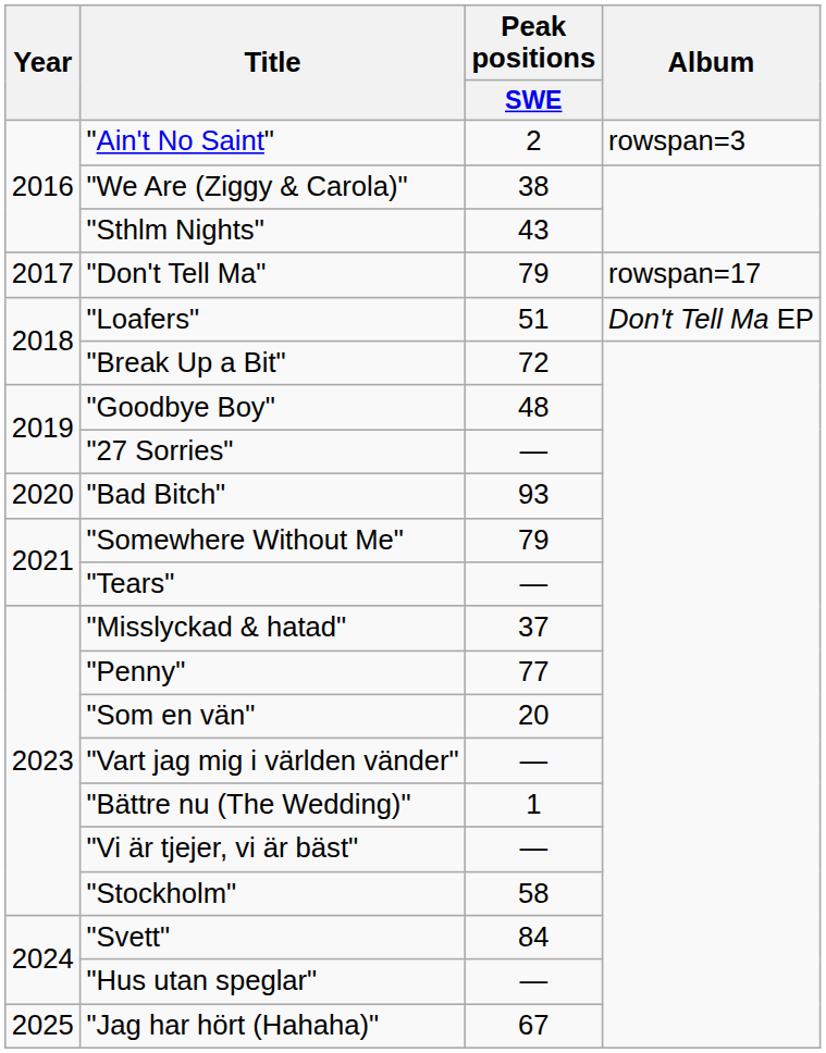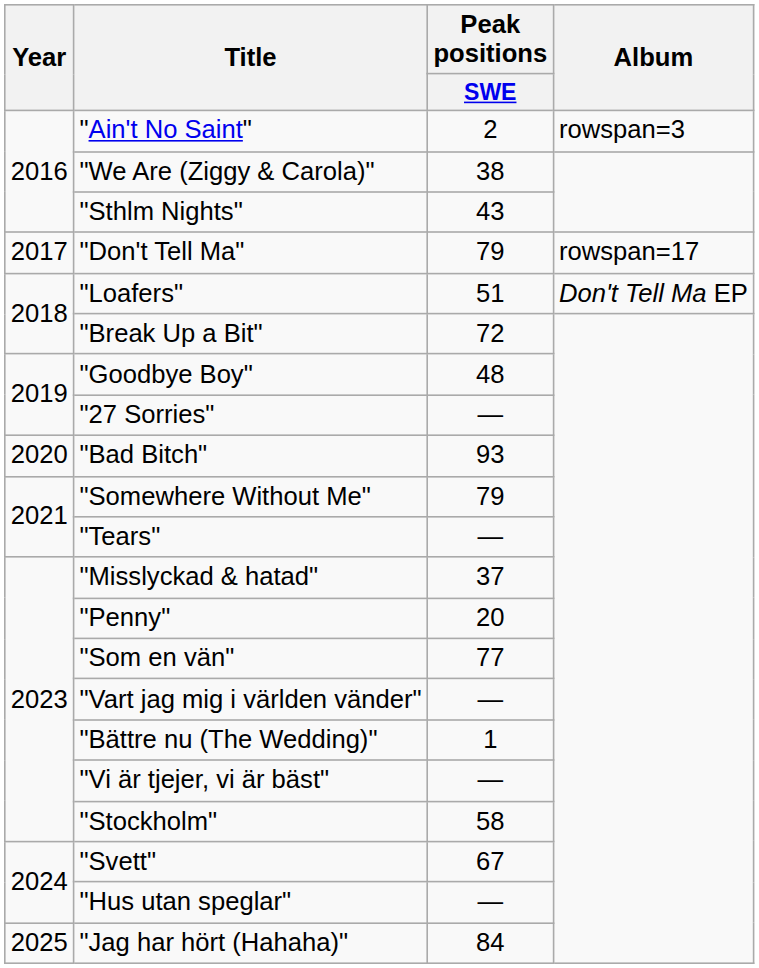"Penny" | Peak positions / SWE: 77 -> 20
"Som en vän" | Peak positions / SWE: 20 -> 77
"Svett" | Peak positions / SWE: 84 -> 67
"Jag har hört (Hahaha)" | Peak positions / SWE: 67 -> 84
